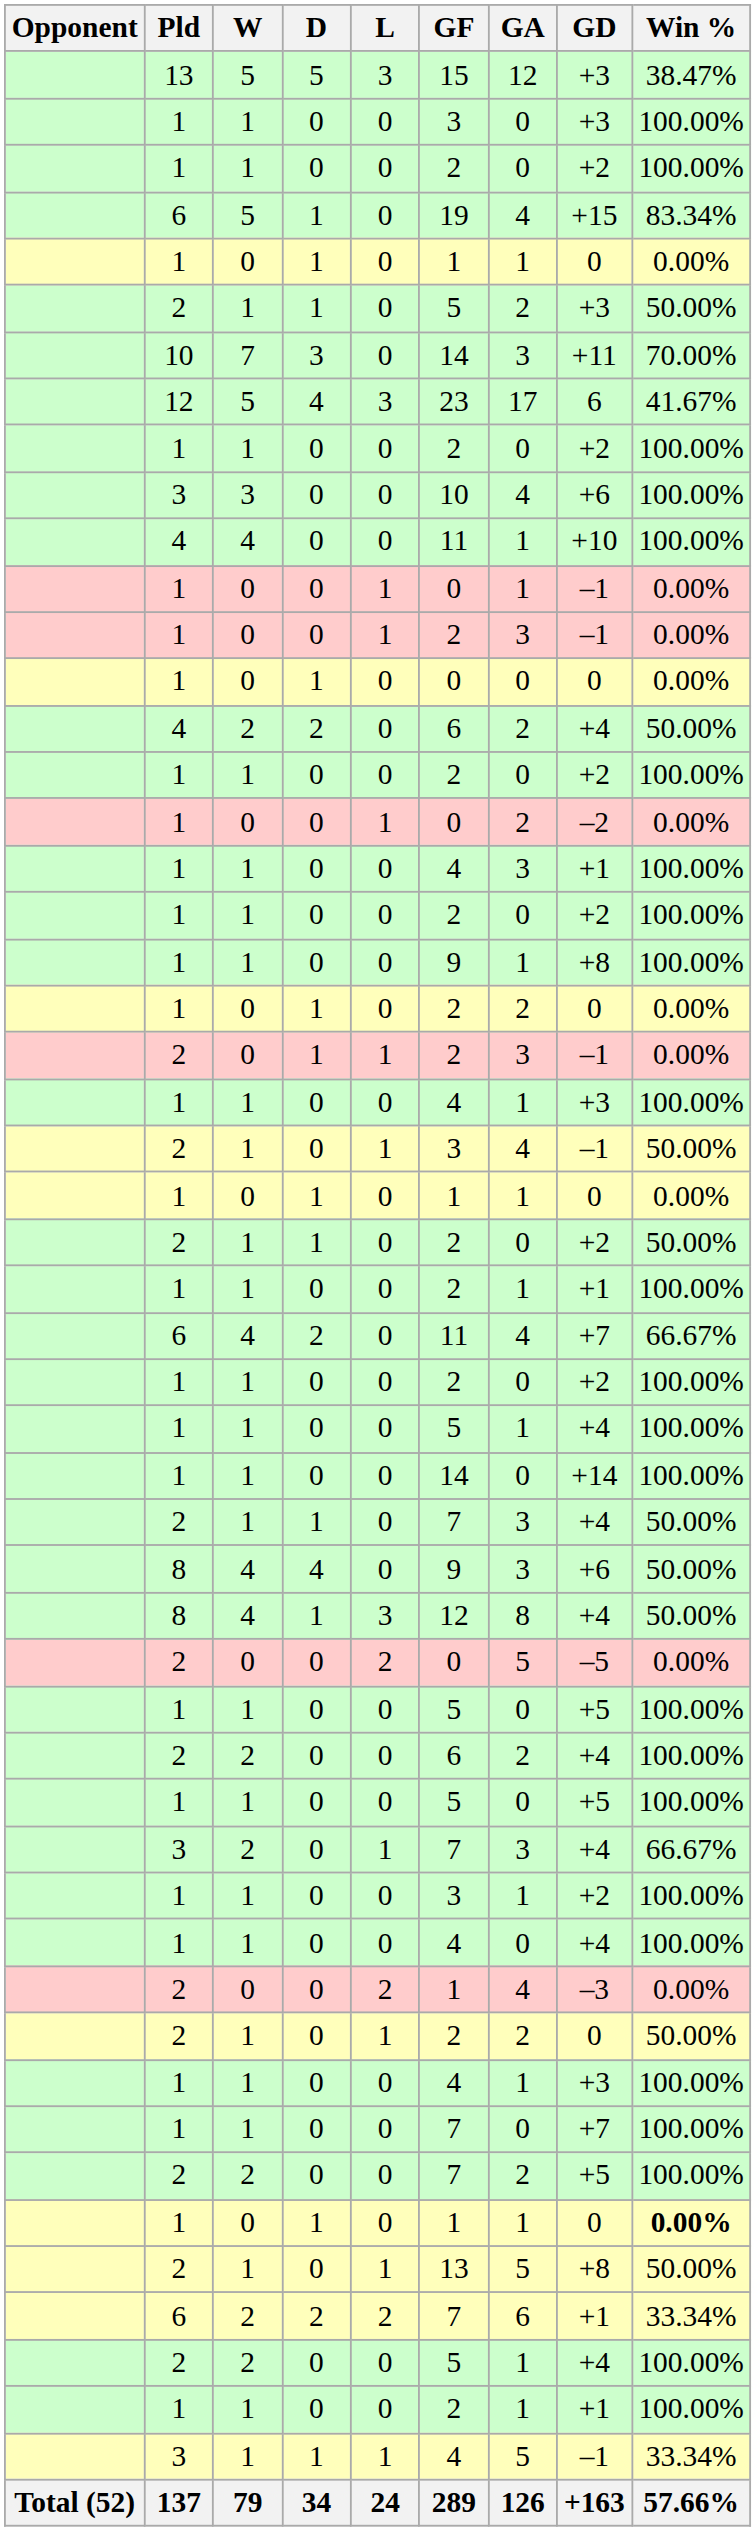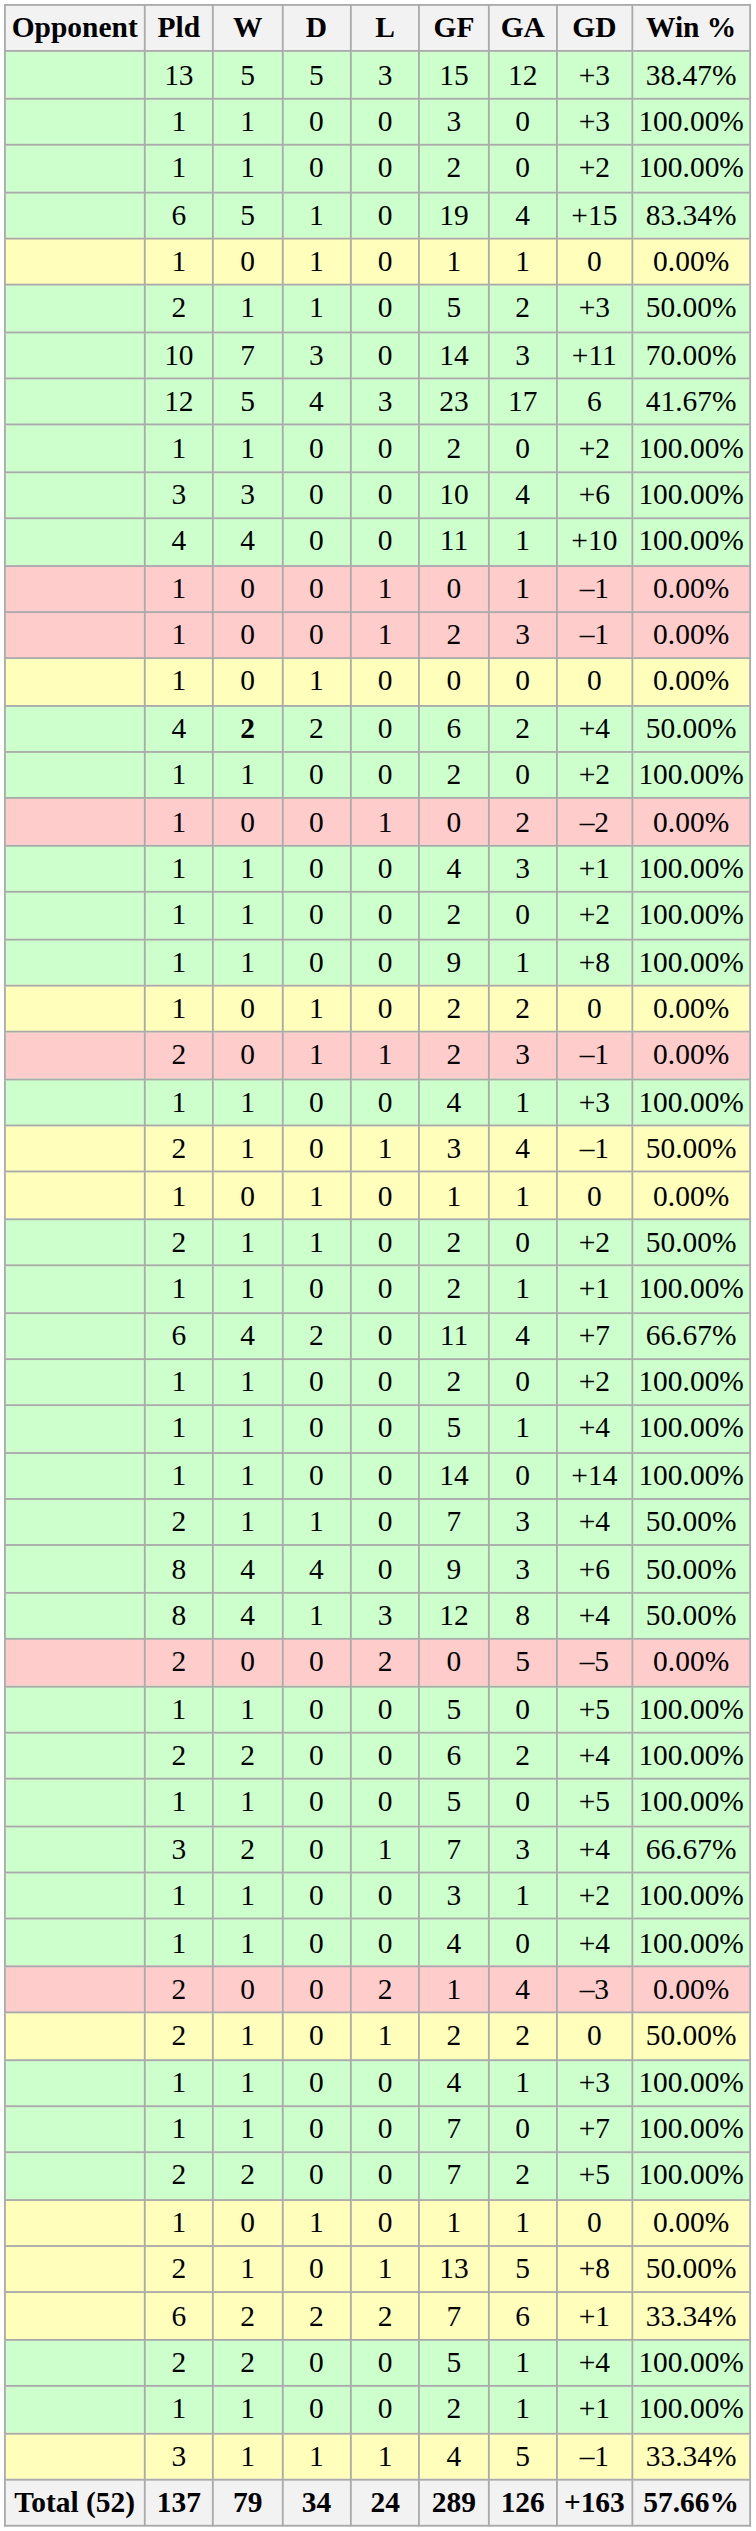row 16 | W: normal -> bold
row 48 | Win %: bold -> normal
